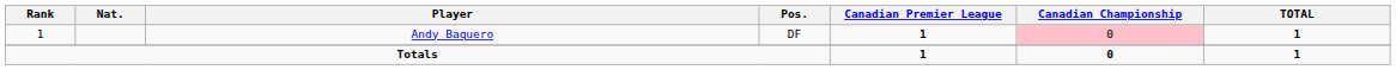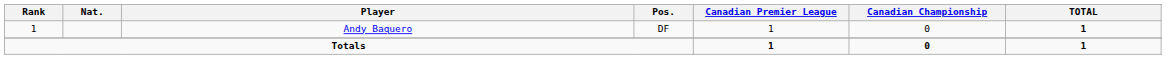row 2 | Canadian Premier League: bold -> normal
row 2 | Canadian Championship: pink background -> no background
